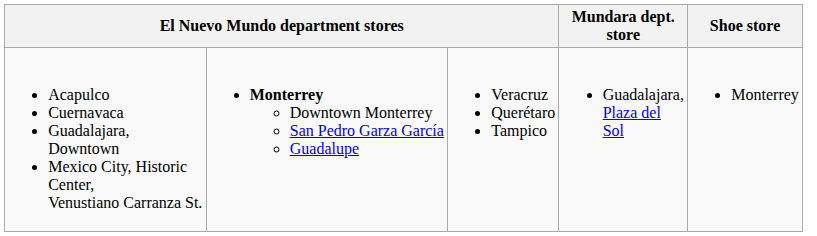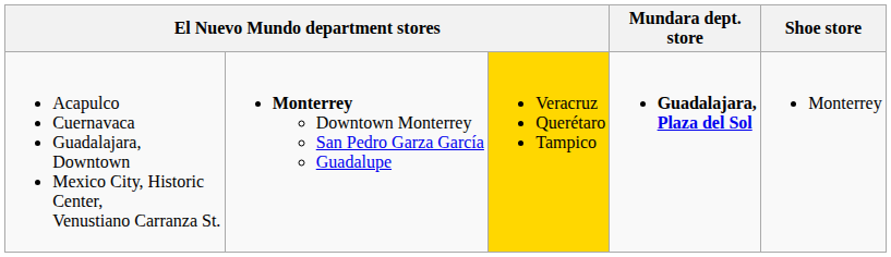row 2 | column 3: no background -> gold background
row 2 | Mundara dept. store: normal -> bold
